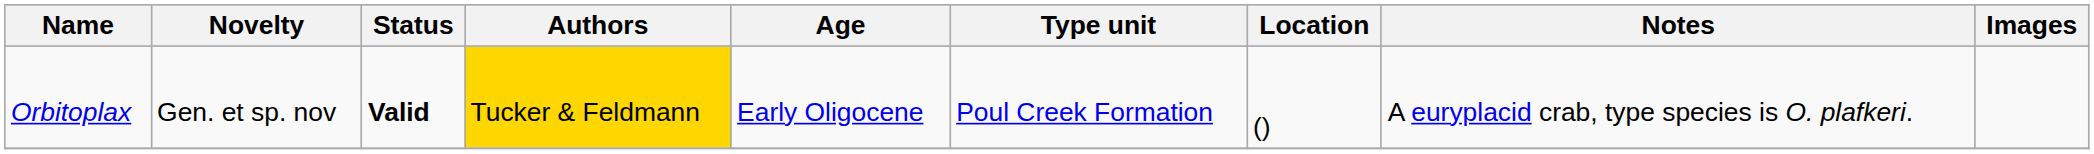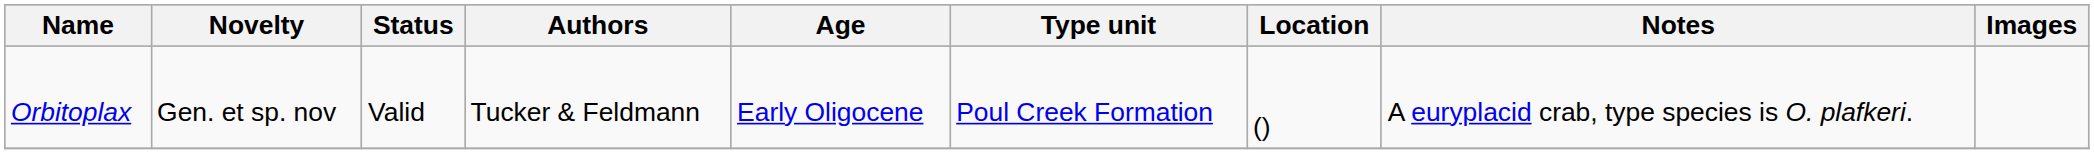Orbitoplax | Status: bold -> normal
Orbitoplax | Authors: gold background -> no background
